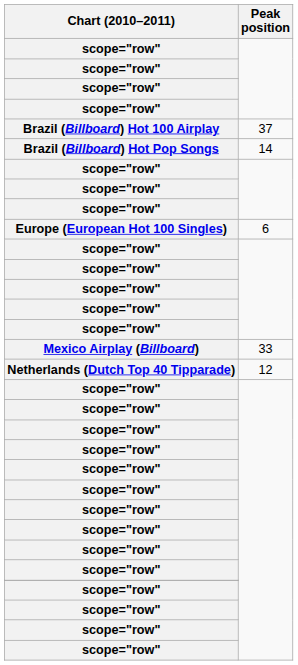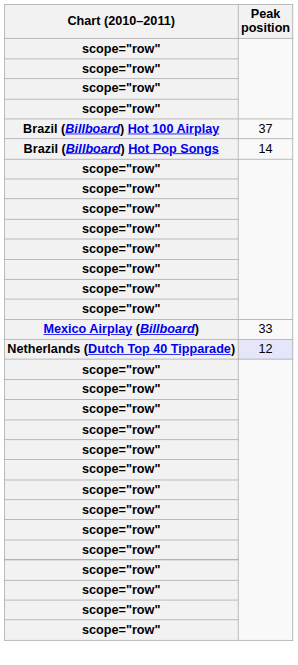- row: Europe (European Hot 100 Singles) | 6
Netherlands (Dutch Top 40 Tipparade) | Peak position: no background -> lavender background
